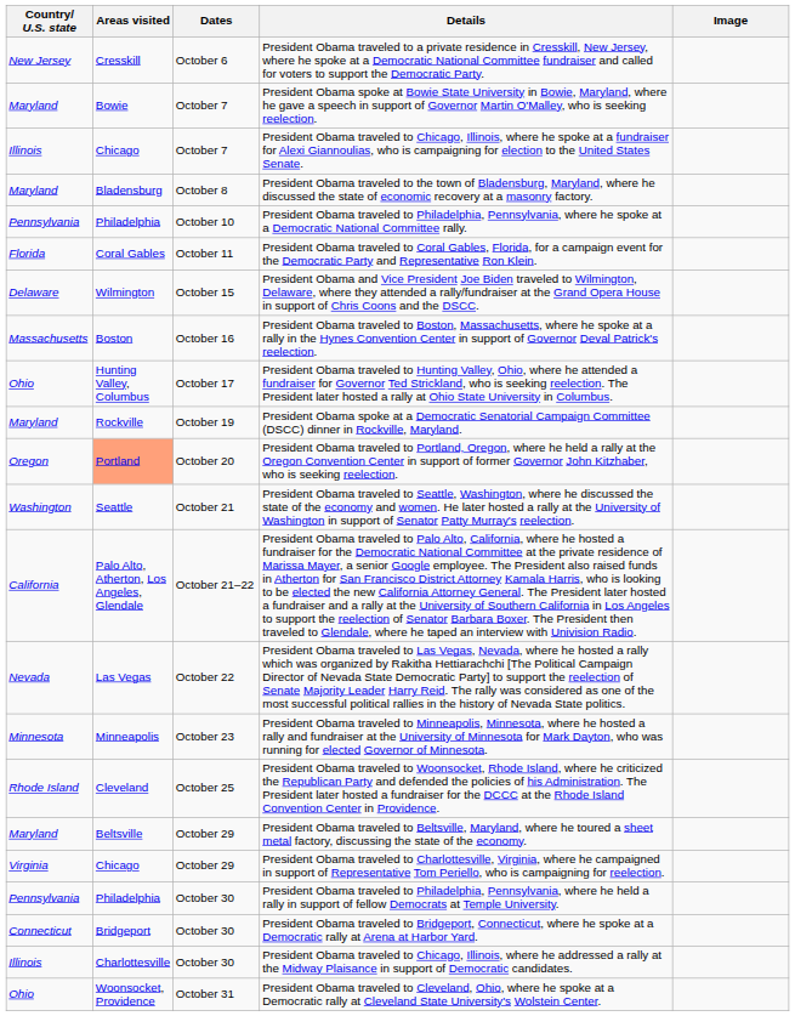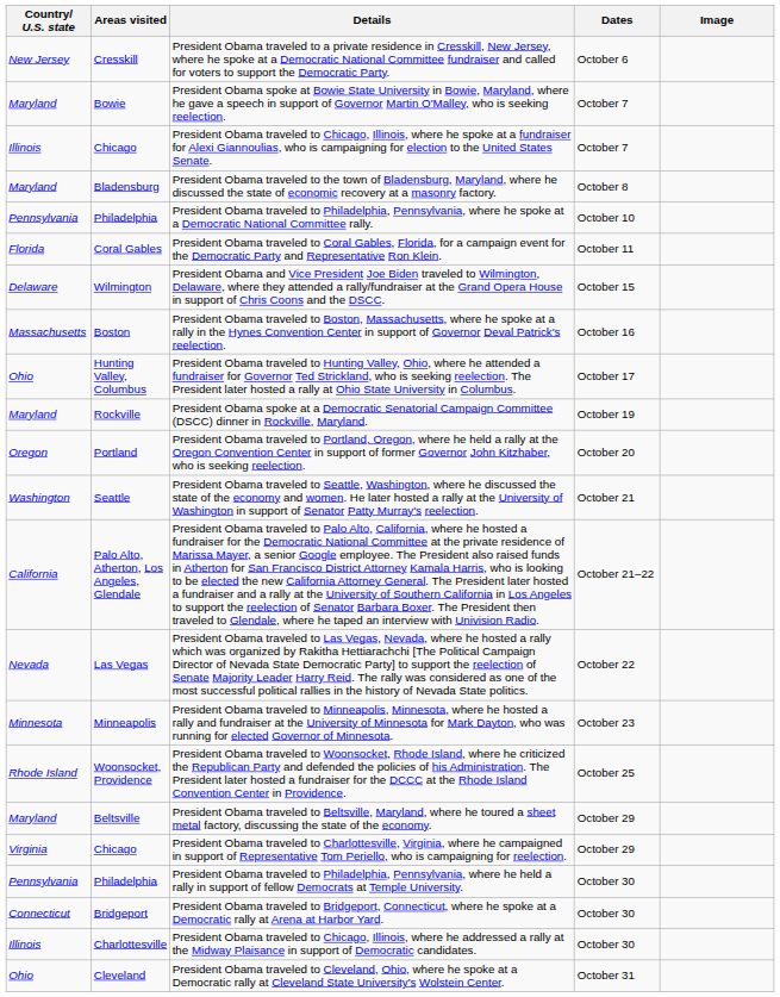columns swapped: Dates <-> Details
row 12 | Areas visited: lightsalmon background -> no background
row 17 | Areas visited: Cleveland -> Woonsocket, Providence
row 23 | Areas visited: Woonsocket, Providence -> Cleveland
